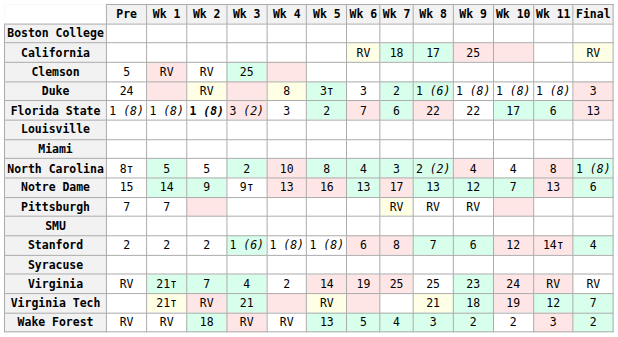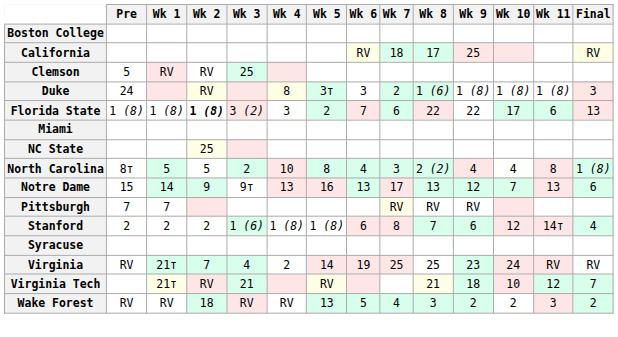- row: Louisville
+ row: NC State | 25
- row: SMU
Virginia Tech | Wk 10: 19 -> 10
